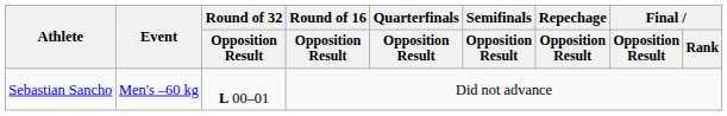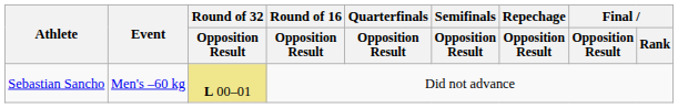Sebastian Sancho | Round of 32 / Opposition Result: no background -> khaki background
